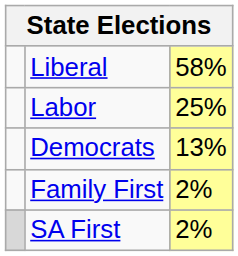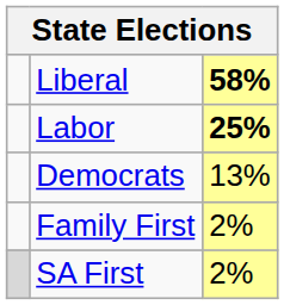Liberal | column 3: normal -> bold
Labor | column 3: normal -> bold
